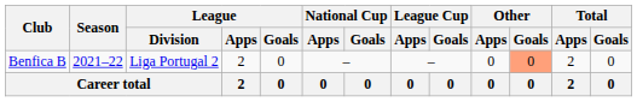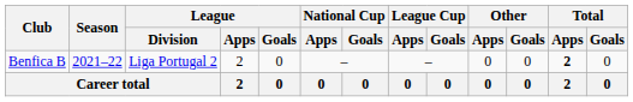Benfica B | Other / Goals: lightsalmon background -> no background
Benfica B | Total / Apps: normal -> bold
